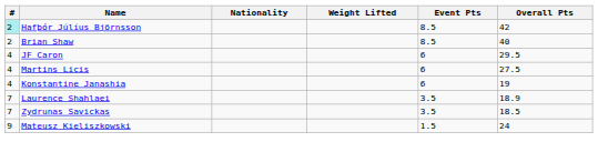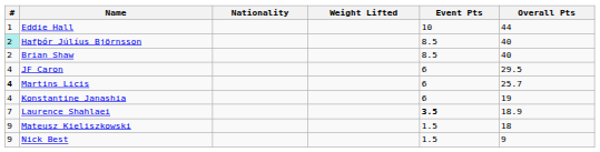+ row: 1 | Eddie Hall | 10 | 44
Hafþór Júlíus Björnsson | Overall Pts: 42 -> 40
Martins Licis | #: normal -> bold
Martins Licis | Overall Pts: 27.5 -> 25.7
Laurence Shahlaei | Event Pts: normal -> bold
- row: 7 | Zydrunas Savickas | 3.5 | 18.5
Mateusz Kieliszkowski | Overall Pts: 24 -> 18
+ row: 9 | Nick Best | 1.5 | 9
